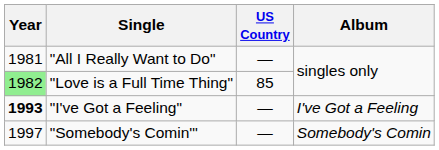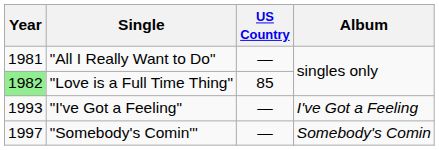"I've Got a Feeling" | Year: bold -> normal
